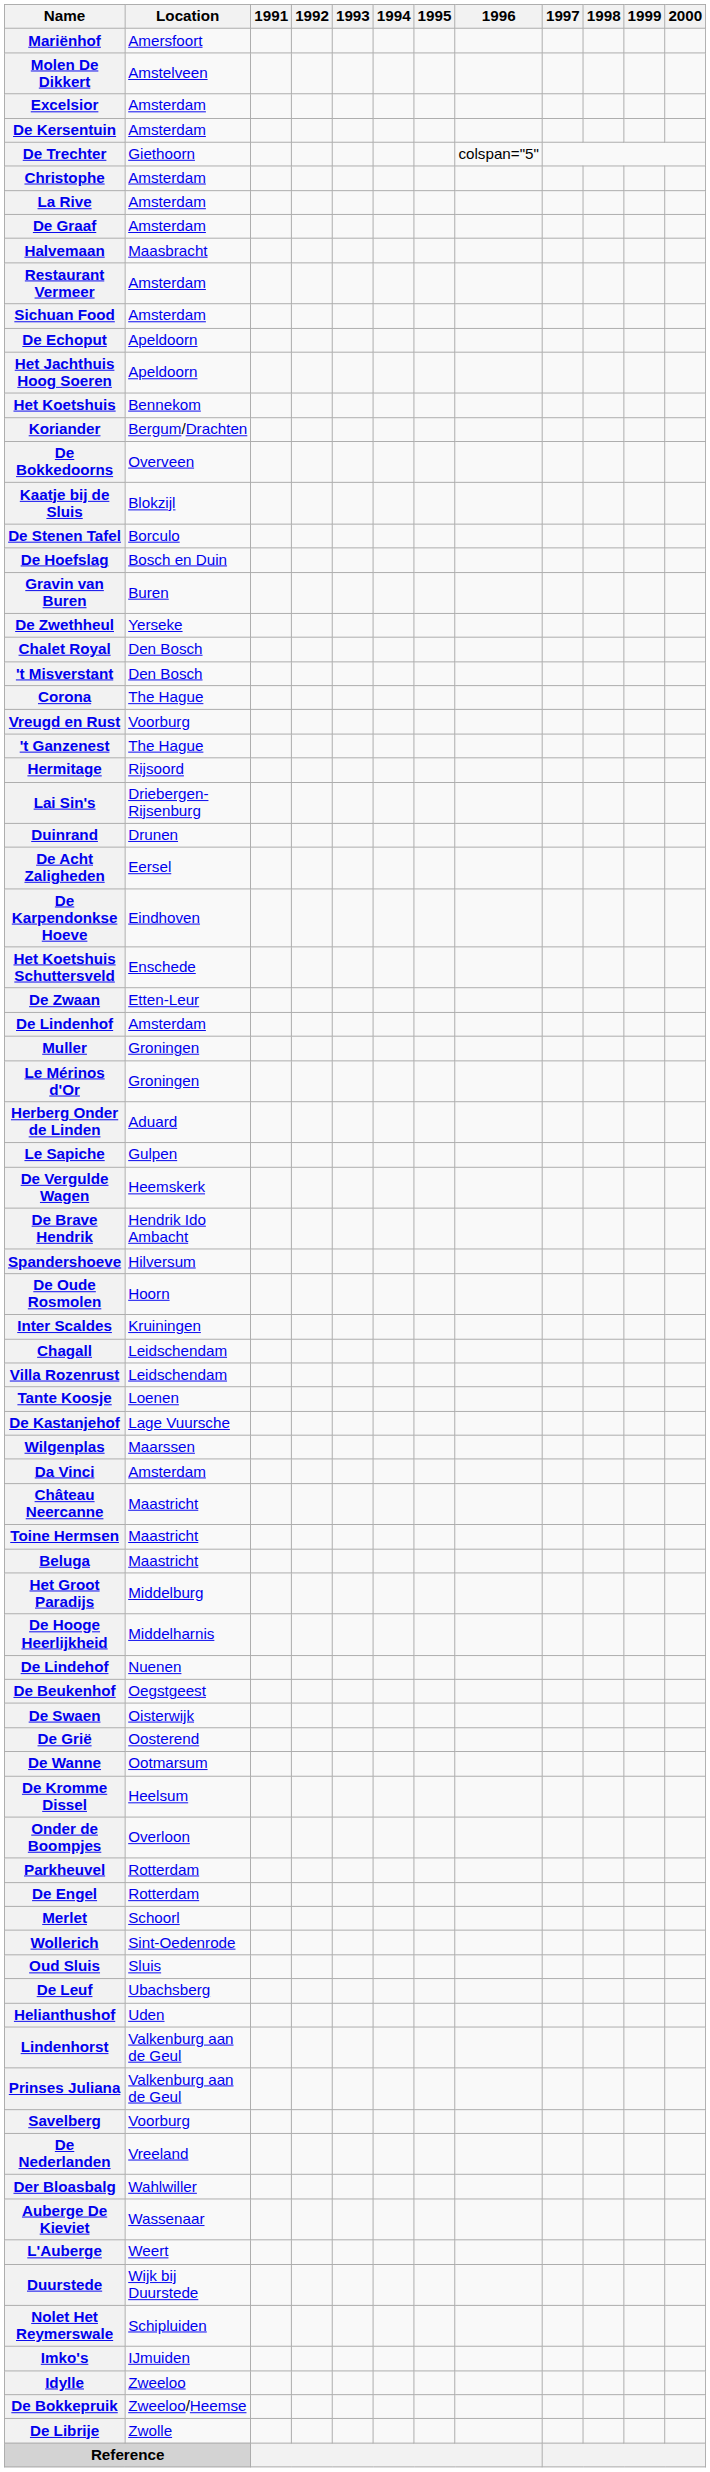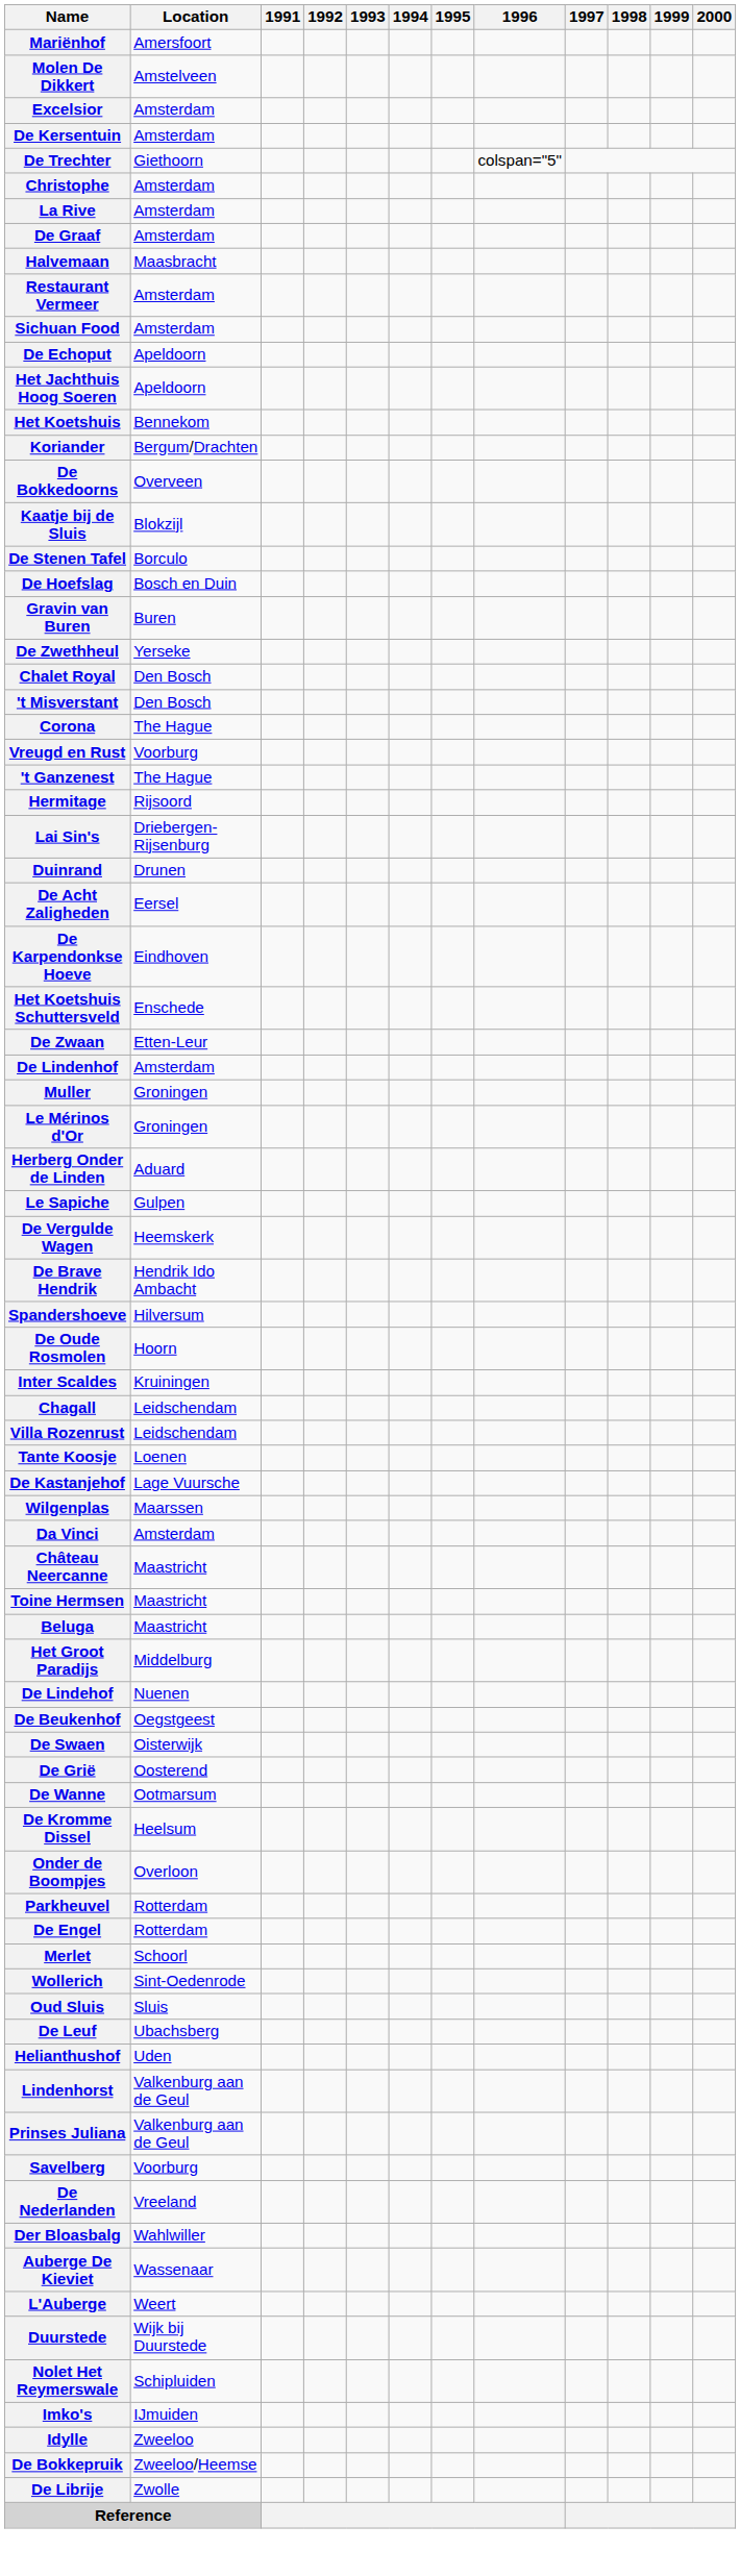- row: De Hooge Heerlijkheid | Middelharnis
